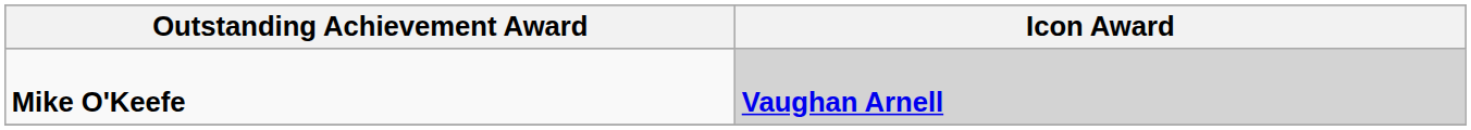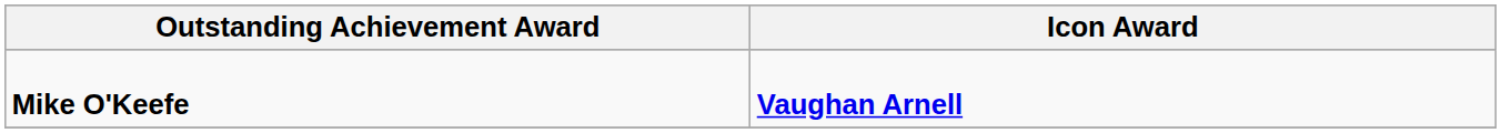Mike O'Keefe | Icon Award: lightgrey background -> no background
